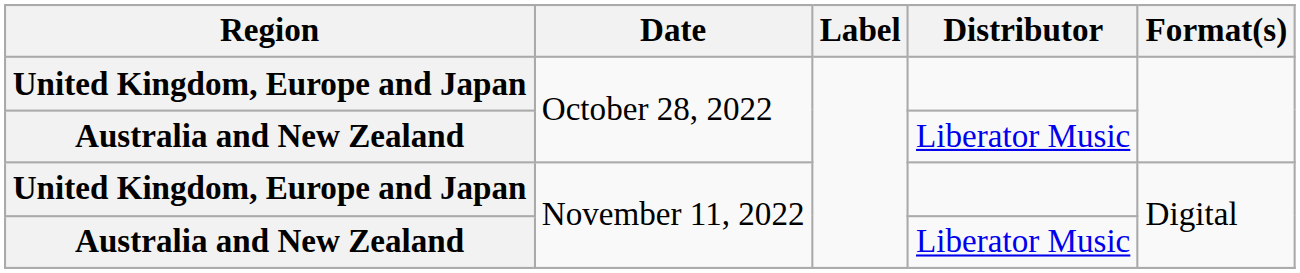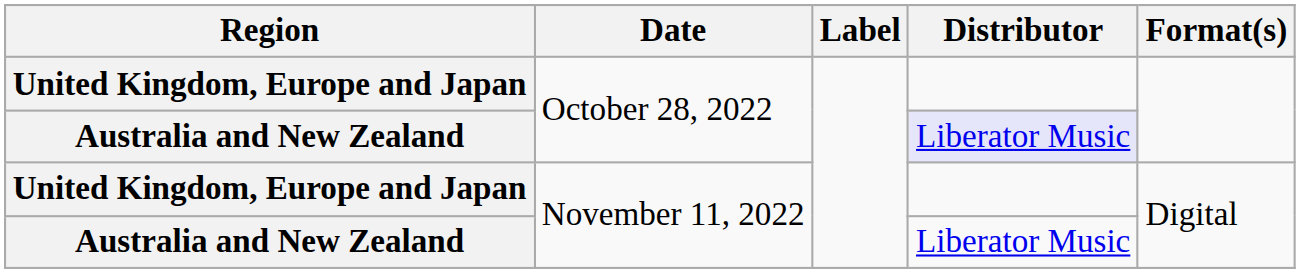Australia and New Zealand / October 28, 2022 | Distributor: no background -> lavender background
